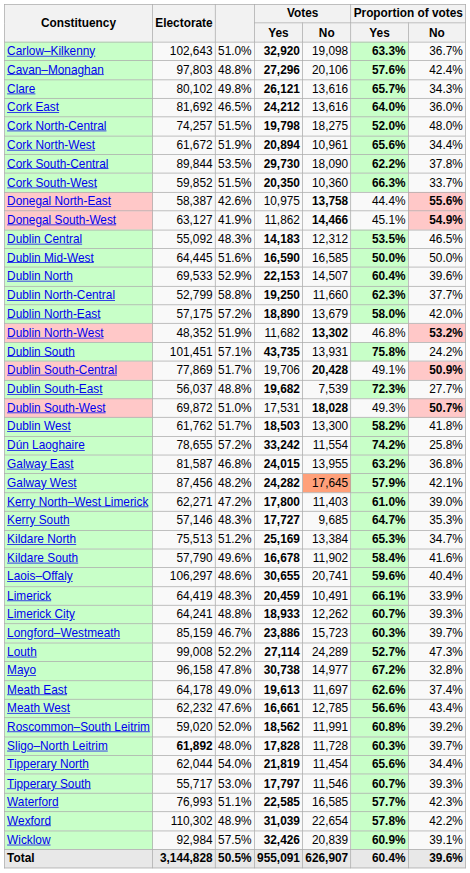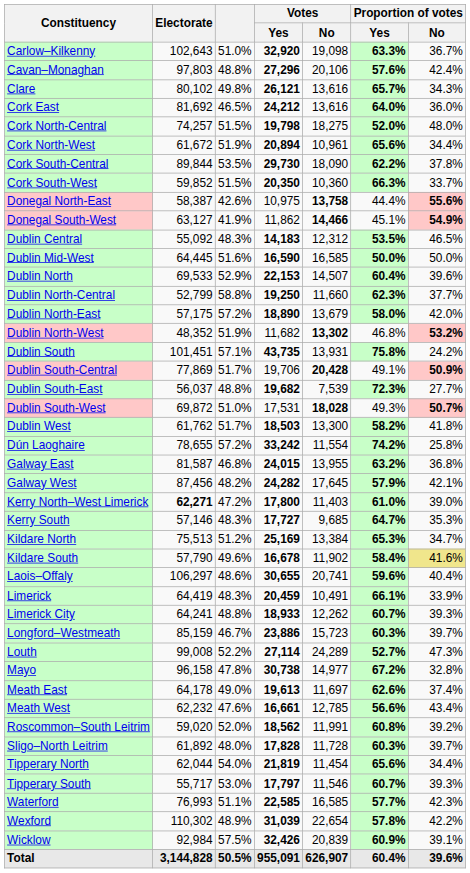Galway West | Votes / No: lightsalmon background -> no background
Kerry North–West Limerick | Electorate: normal -> bold
Kildare South | Proportion of votes / No: no background -> khaki background
Sligo–North Leitrim | Electorate: bold -> normal
